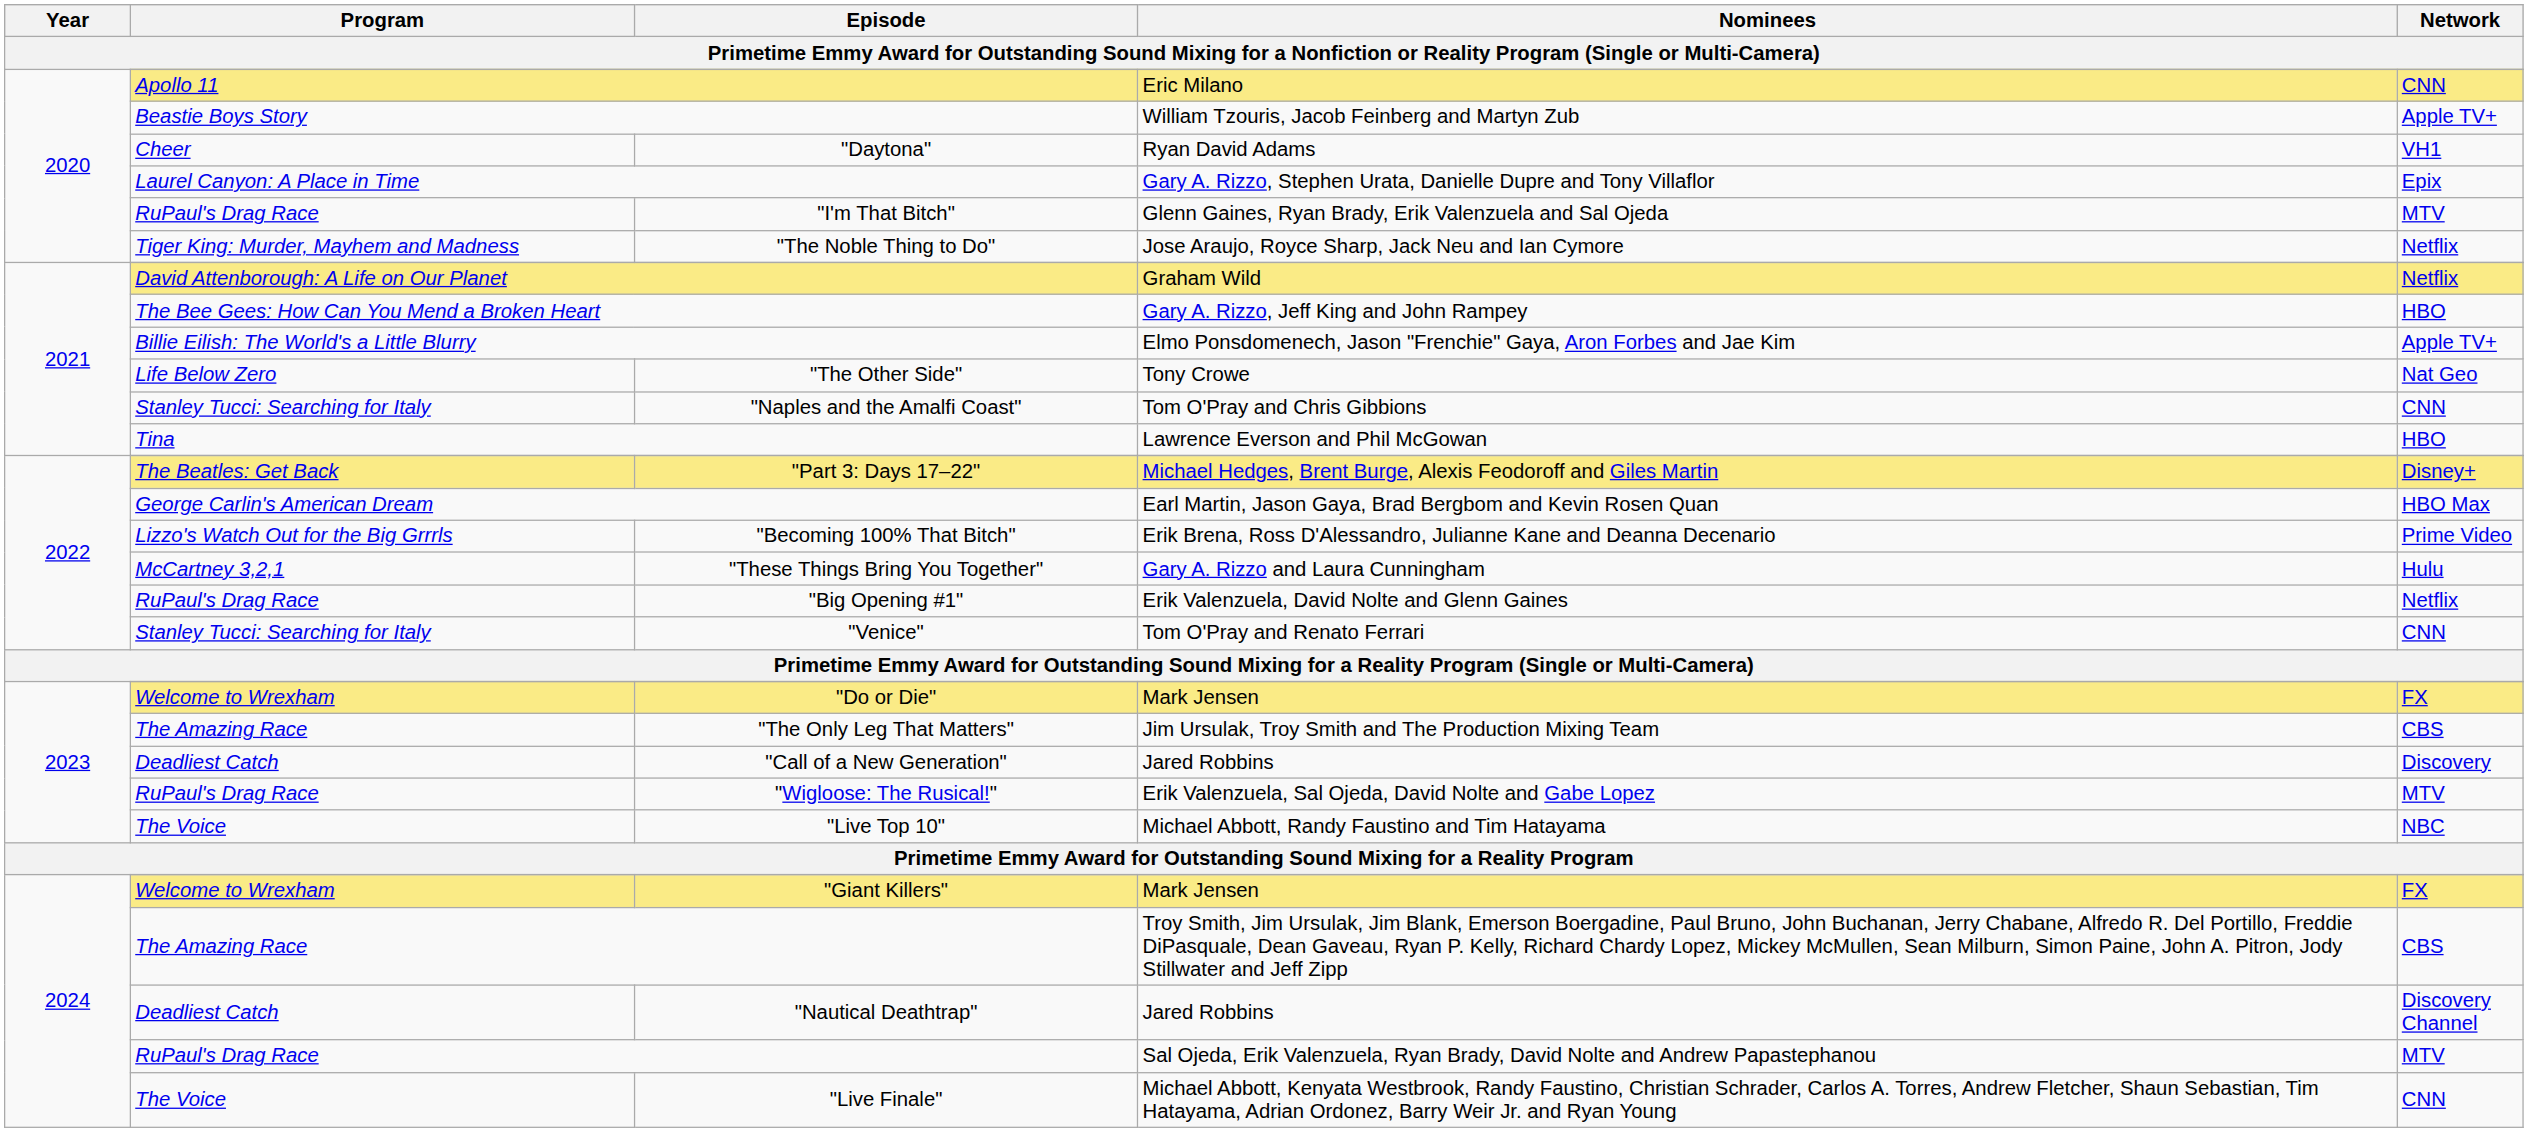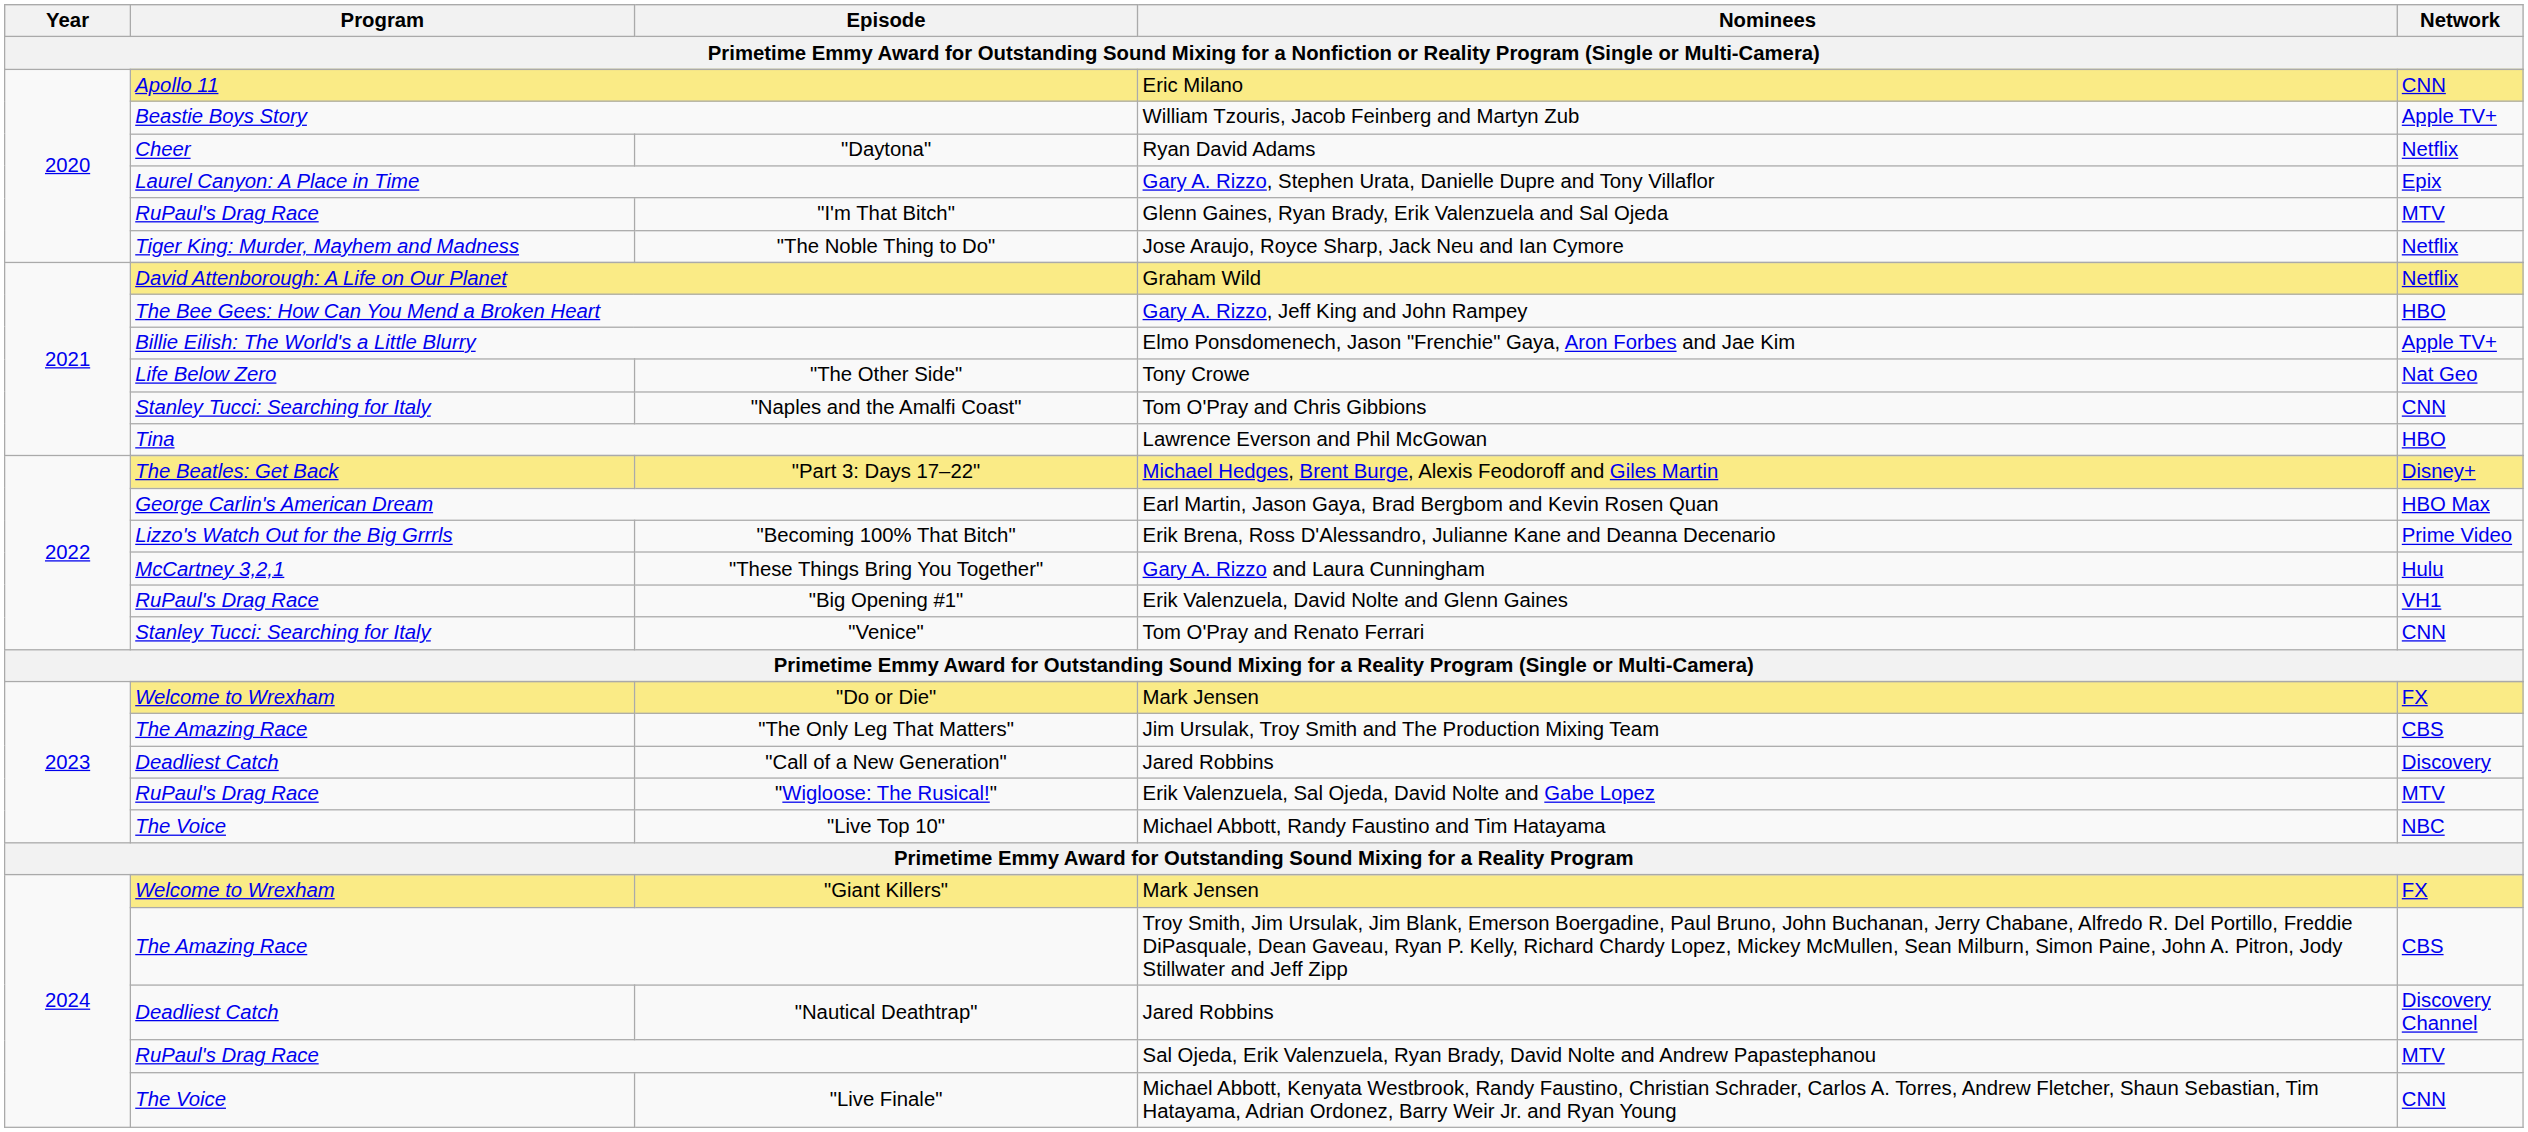"Daytona" | Network: VH1 -> Netflix
"Big Opening #1" | Network: Netflix -> VH1
